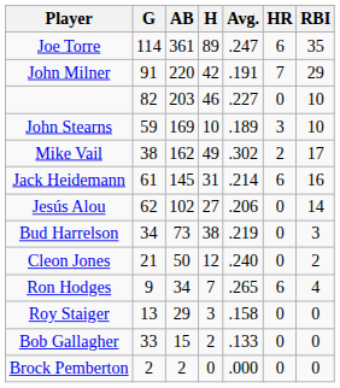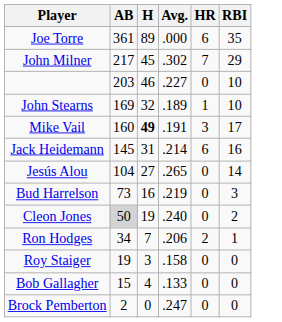- column: G | 114 | 91 | 82 | 59 | 38 | 61 | 62 | 34 | 21 | 9 | 13 | 33 | 2
Joe Torre | Avg.: .247 -> .000
John Milner | AB: 220 -> 217
John Milner | H: 42 -> 45
John Milner | Avg.: .191 -> .302
John Stearns | H: 10 -> 32
John Stearns | HR: 3 -> 1
Mike Vail | AB: 162 -> 160
Mike Vail | H: normal -> bold
Mike Vail | Avg.: .302 -> .191
Mike Vail | HR: 2 -> 3
Jesús Alou | AB: 102 -> 104
Jesús Alou | Avg.: .206 -> .265
Bud Harrelson | H: 38 -> 16
Cleon Jones | AB: no background -> lightgrey background
Cleon Jones | H: 12 -> 19
Ron Hodges | Avg.: .265 -> .206
Ron Hodges | HR: 6 -> 2
Ron Hodges | RBI: 4 -> 1
Roy Staiger | AB: 29 -> 19
Bob Gallagher | H: 2 -> 4
Brock Pemberton | Avg.: .000 -> .247
